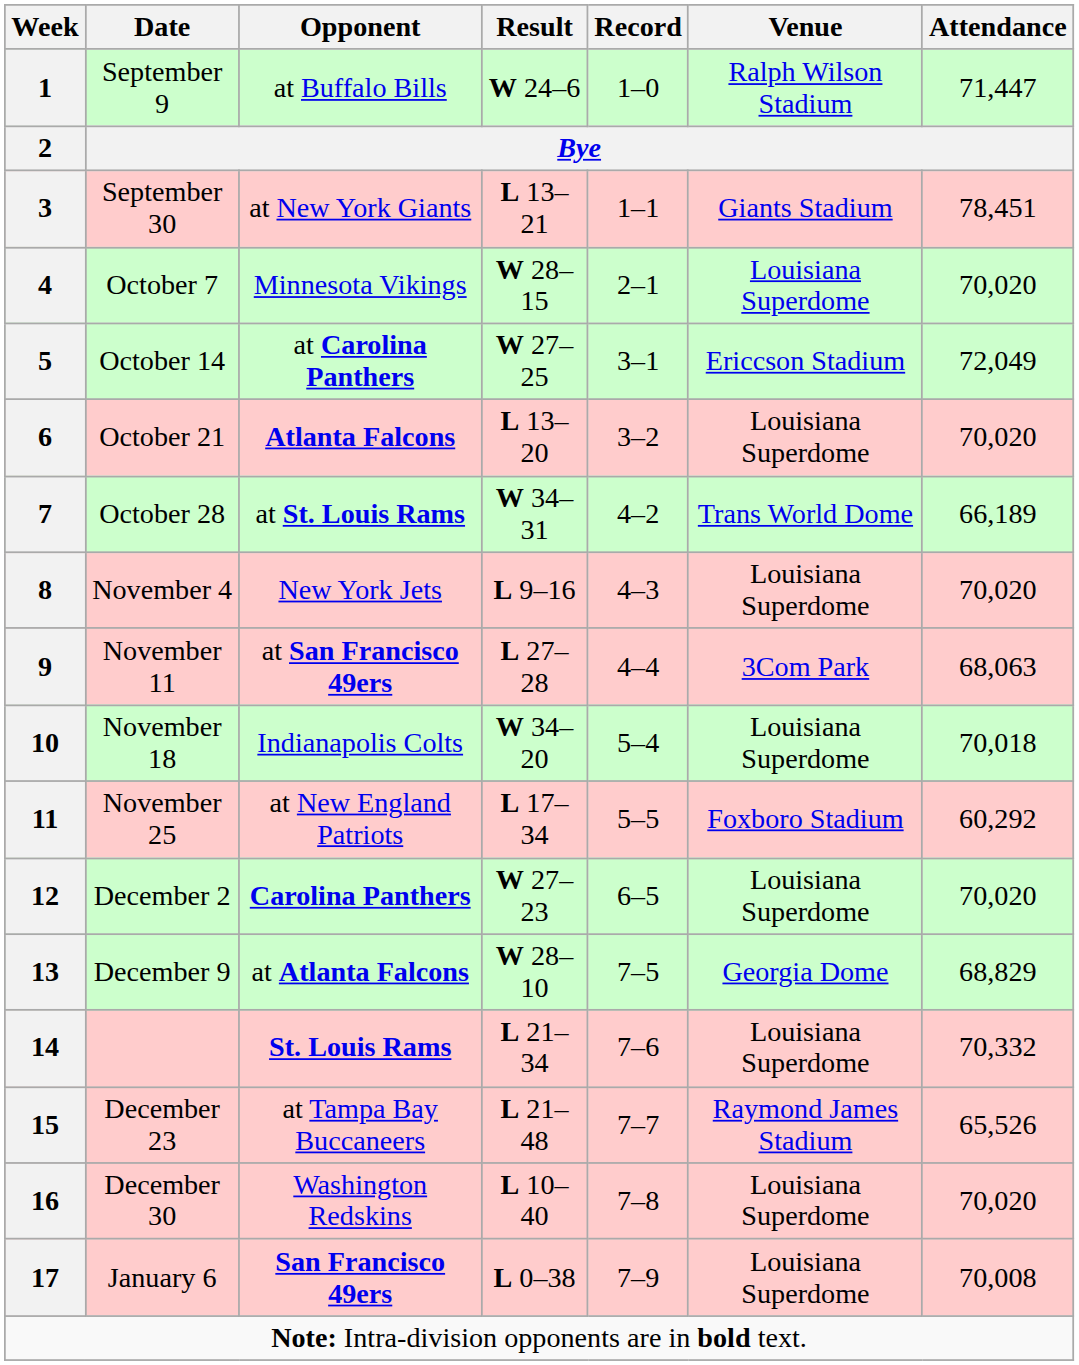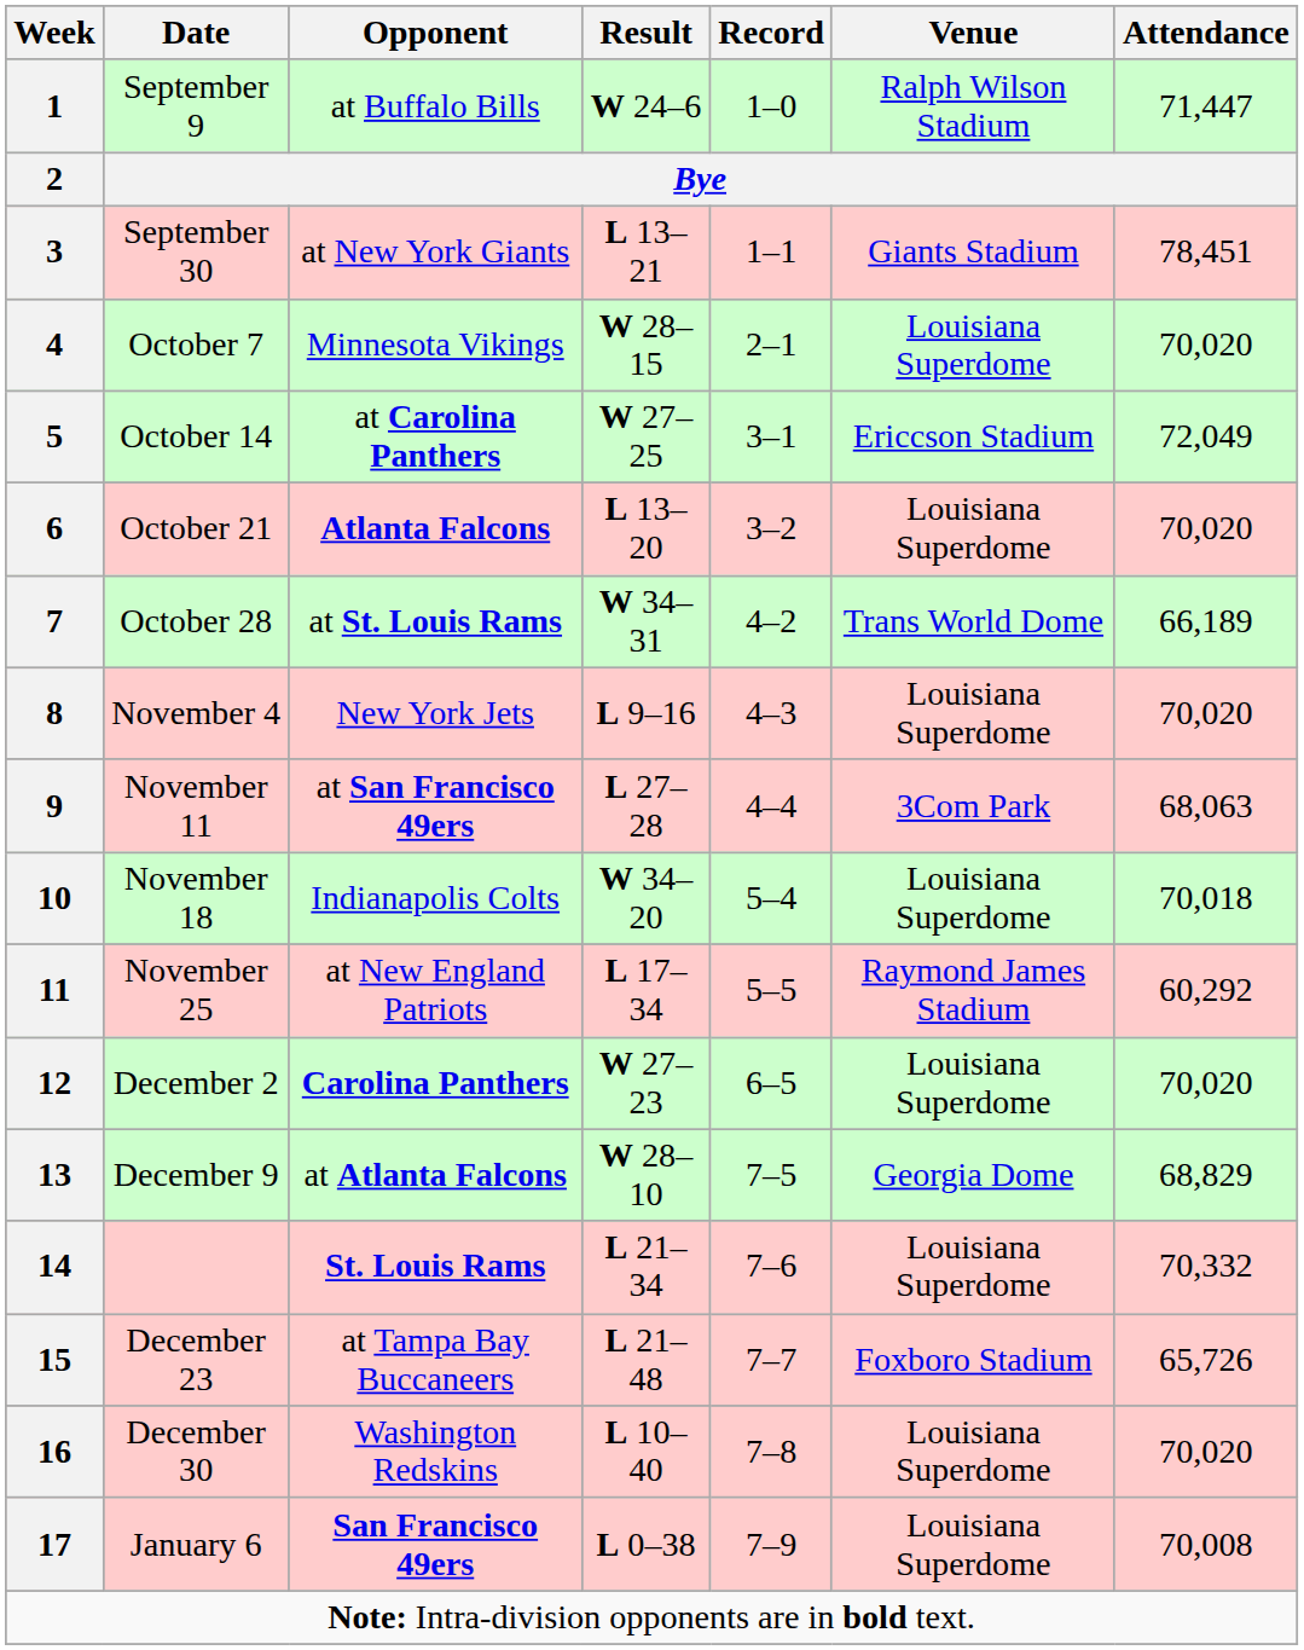11 | Venue: Foxboro Stadium -> Raymond James Stadium
15 | Venue: Raymond James Stadium -> Foxboro Stadium
15 | Attendance: 65,526 -> 65,726
